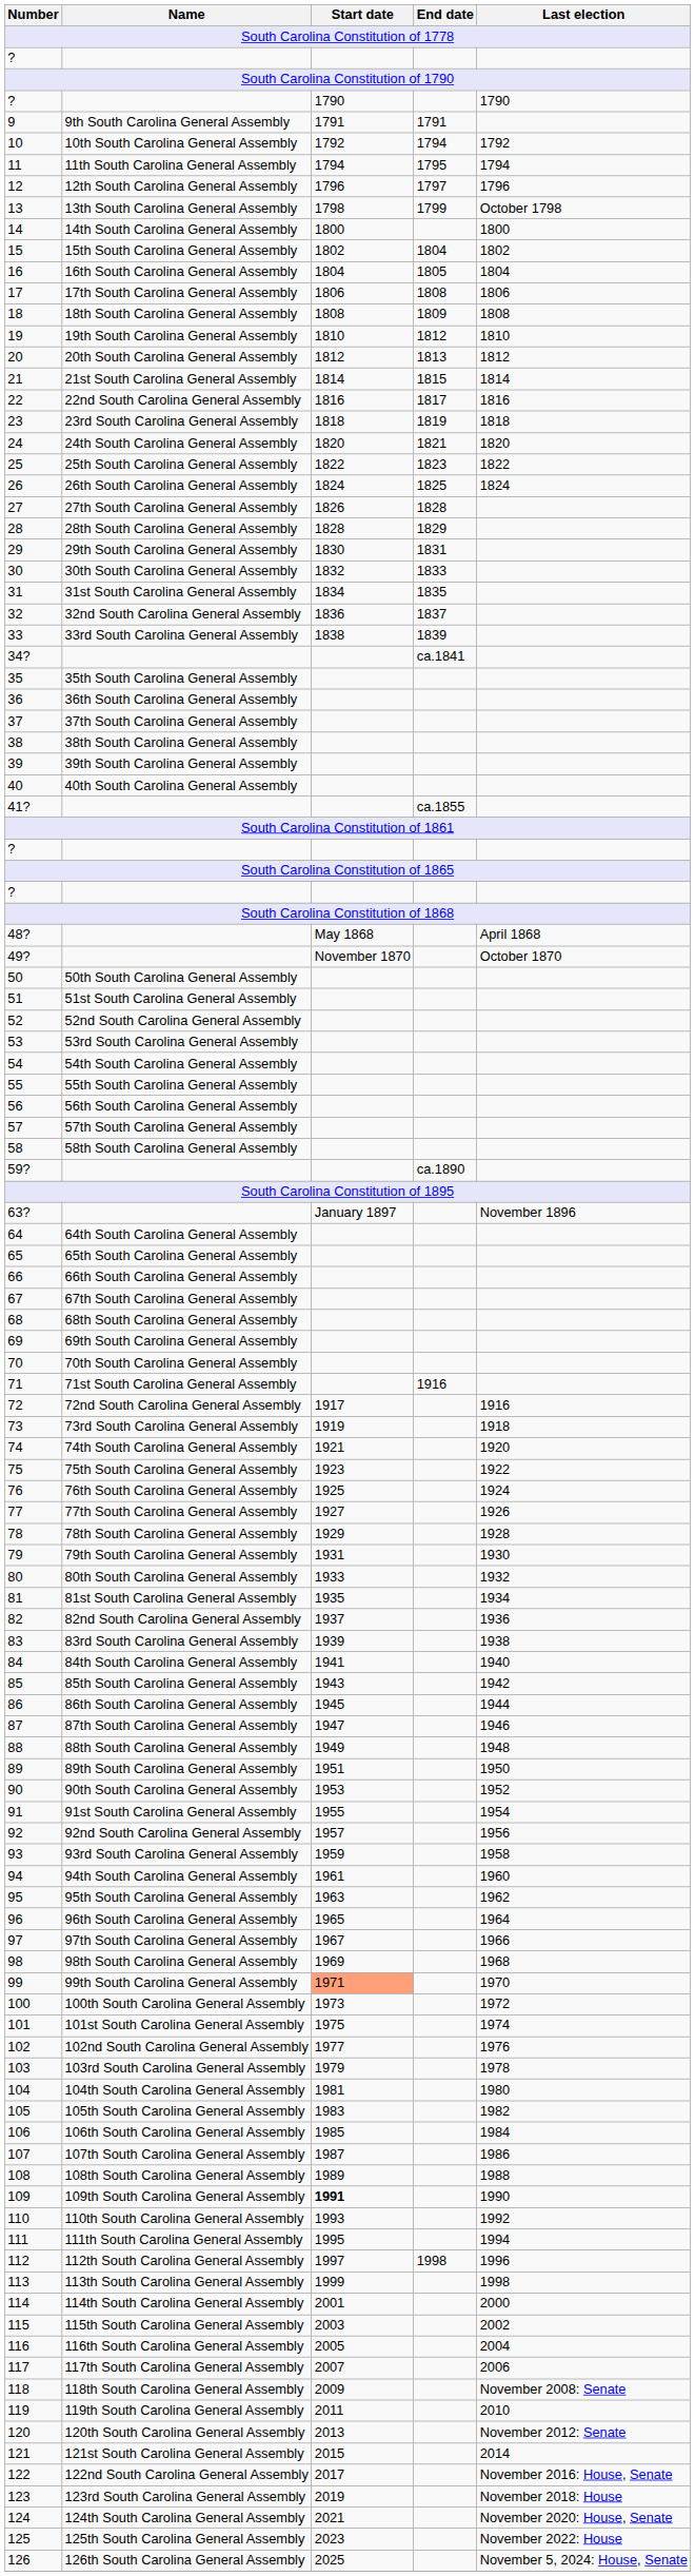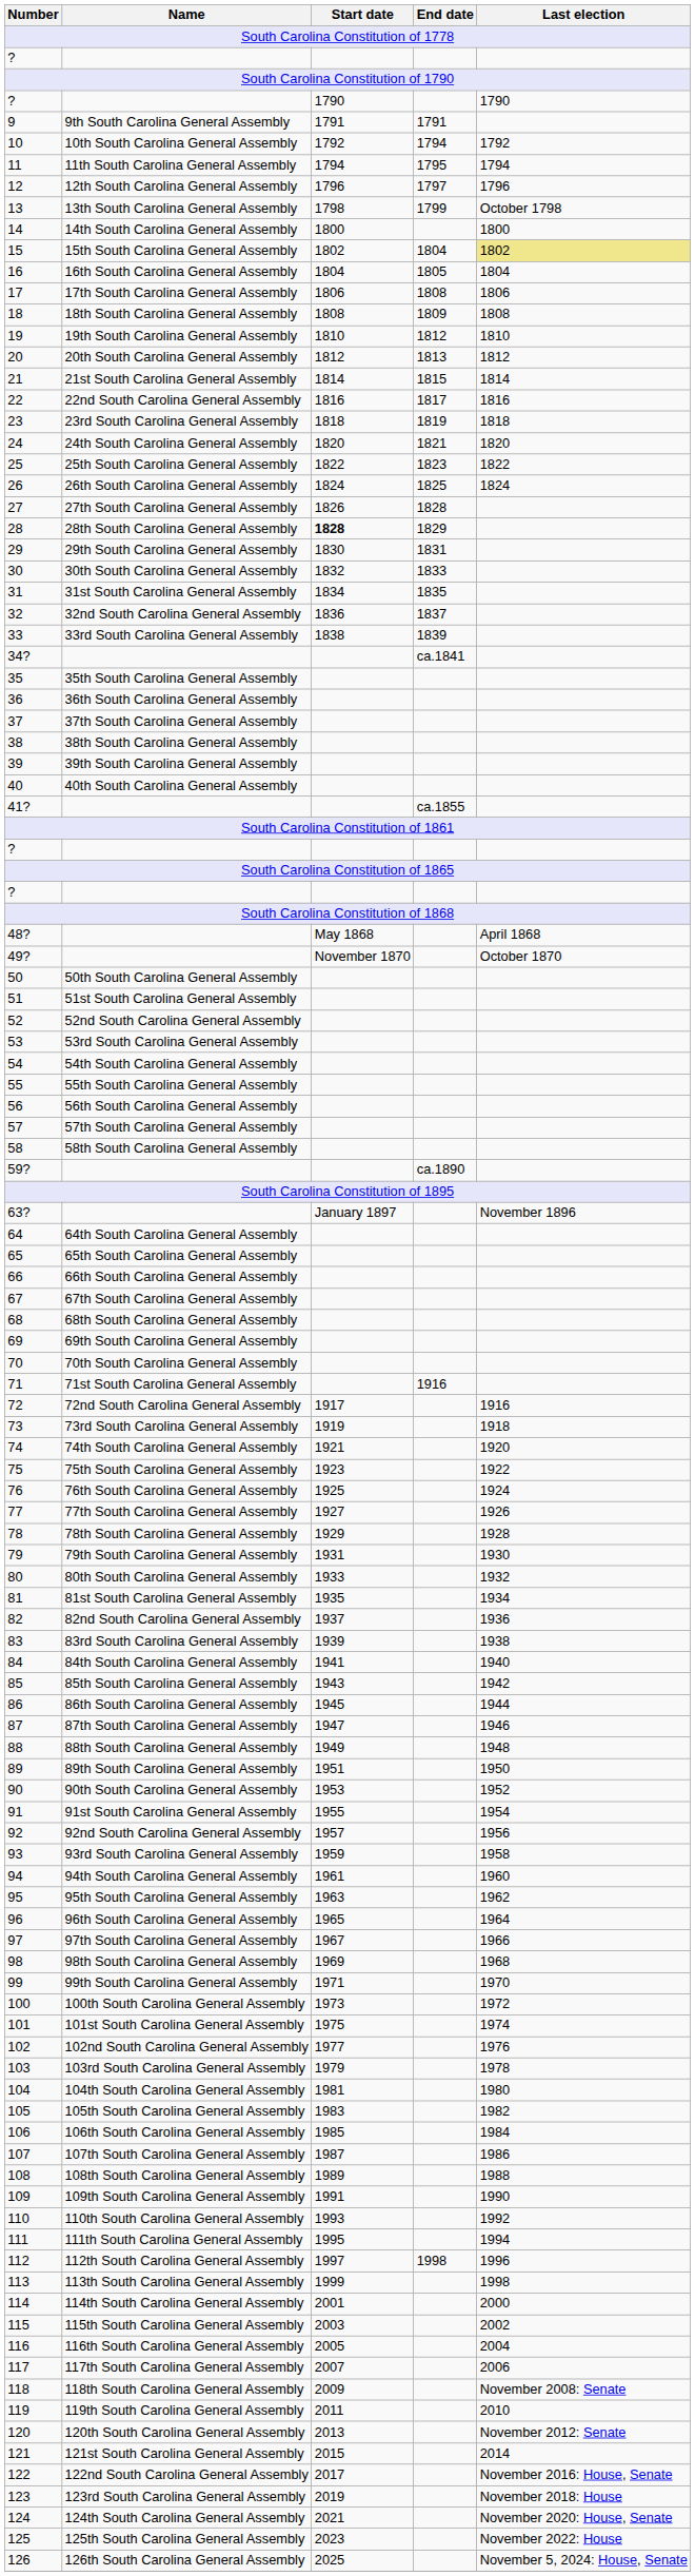15th South Carolina General Assembly | Last election: no background -> khaki background
28th South Carolina General Assembly | Start date: normal -> bold
99th South Carolina General Assembly | Start date: lightsalmon background -> no background
109th South Carolina General Assembly | Start date: bold -> normal
